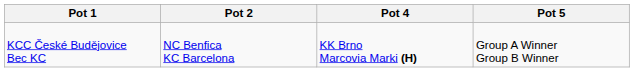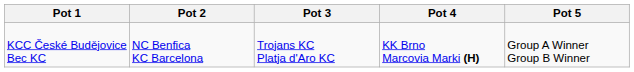+ column: Pot 3 | Trojans KC Platja d'Aro KC
